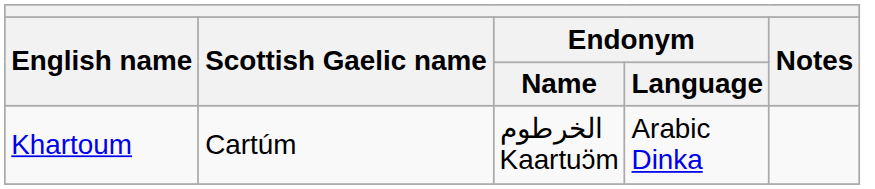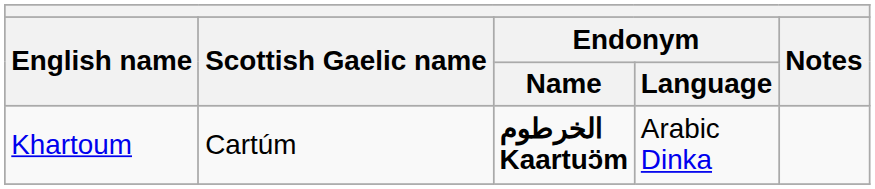Khartoum | Endonym / Name: normal -> bold
